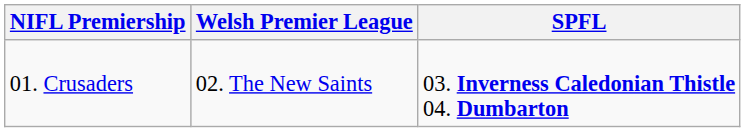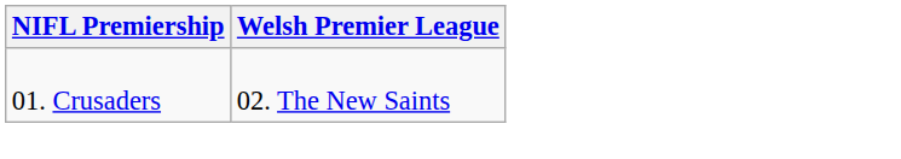- column: SPFL | 03. Inverness Caledonian Thistle 04. Dumbarton
